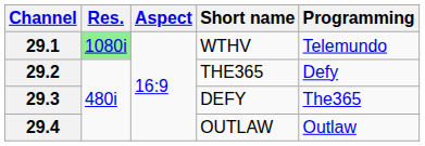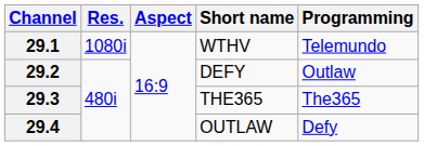29.1 | Res.: lightgreen background -> no background
29.2 | Short name: THE365 -> DEFY
29.2 | Programming: Defy -> Outlaw
29.3 | Short name: DEFY -> THE365
29.4 | Programming: Outlaw -> Defy
